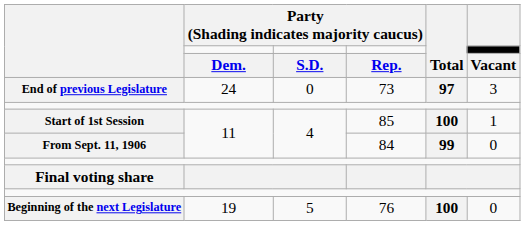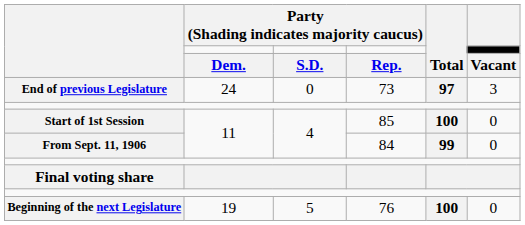Start of 1st Session | column 6: 1 -> 0
